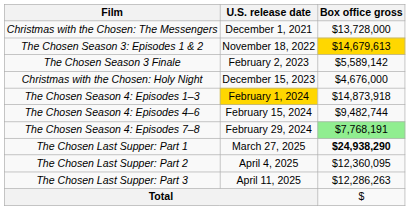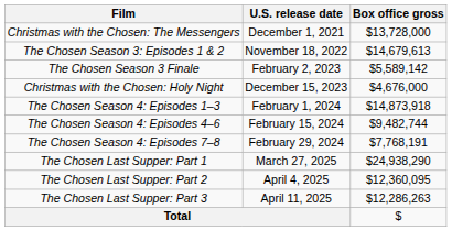The Chosen Season 3: Episodes 1 & 2 | Box office gross: gold background -> no background
The Chosen Season 4: Episodes 1–3 | U.S. release date: gold background -> no background
The Chosen Season 4: Episodes 7–8 | Box office gross: lightgreen background -> no background
The Chosen Last Supper: Part 1 | Box office gross: bold -> normal
